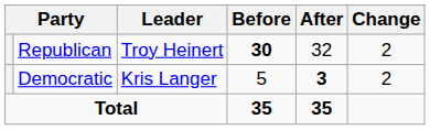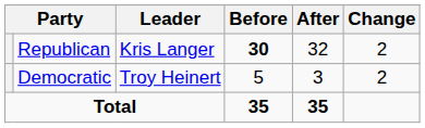Republican | Leader: Troy Heinert -> Kris Langer
Democratic | Leader: Kris Langer -> Troy Heinert
Democratic | After: bold -> normal
